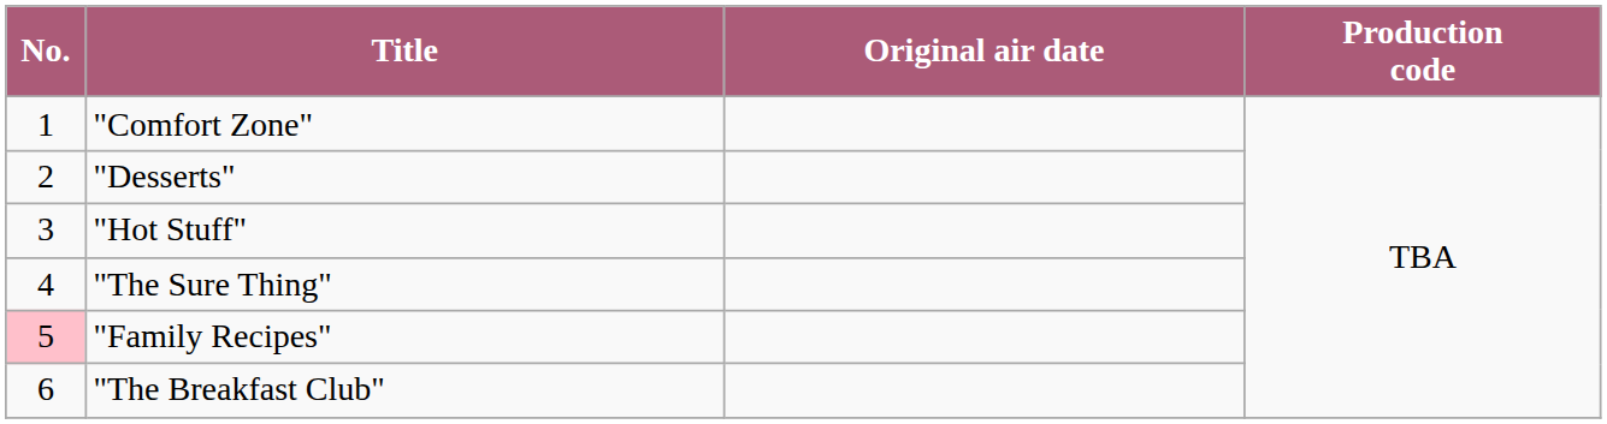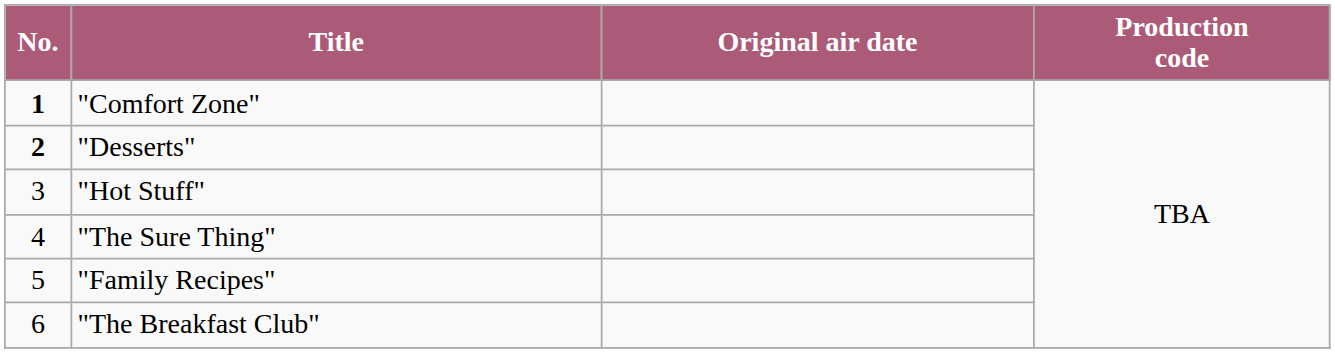"Comfort Zone" | No.: normal -> bold
"Desserts" | No.: normal -> bold
"Family Recipes" | No.: pink background -> no background
